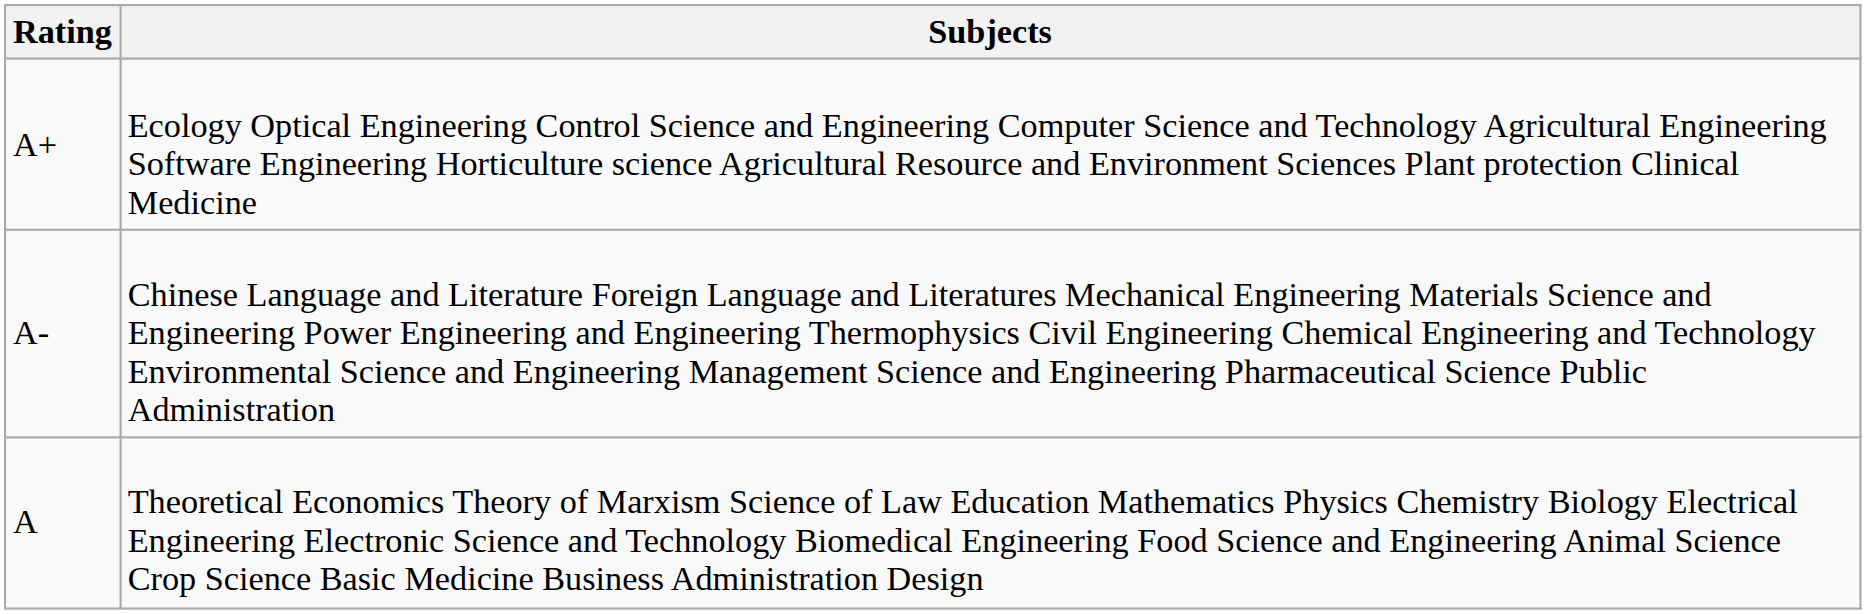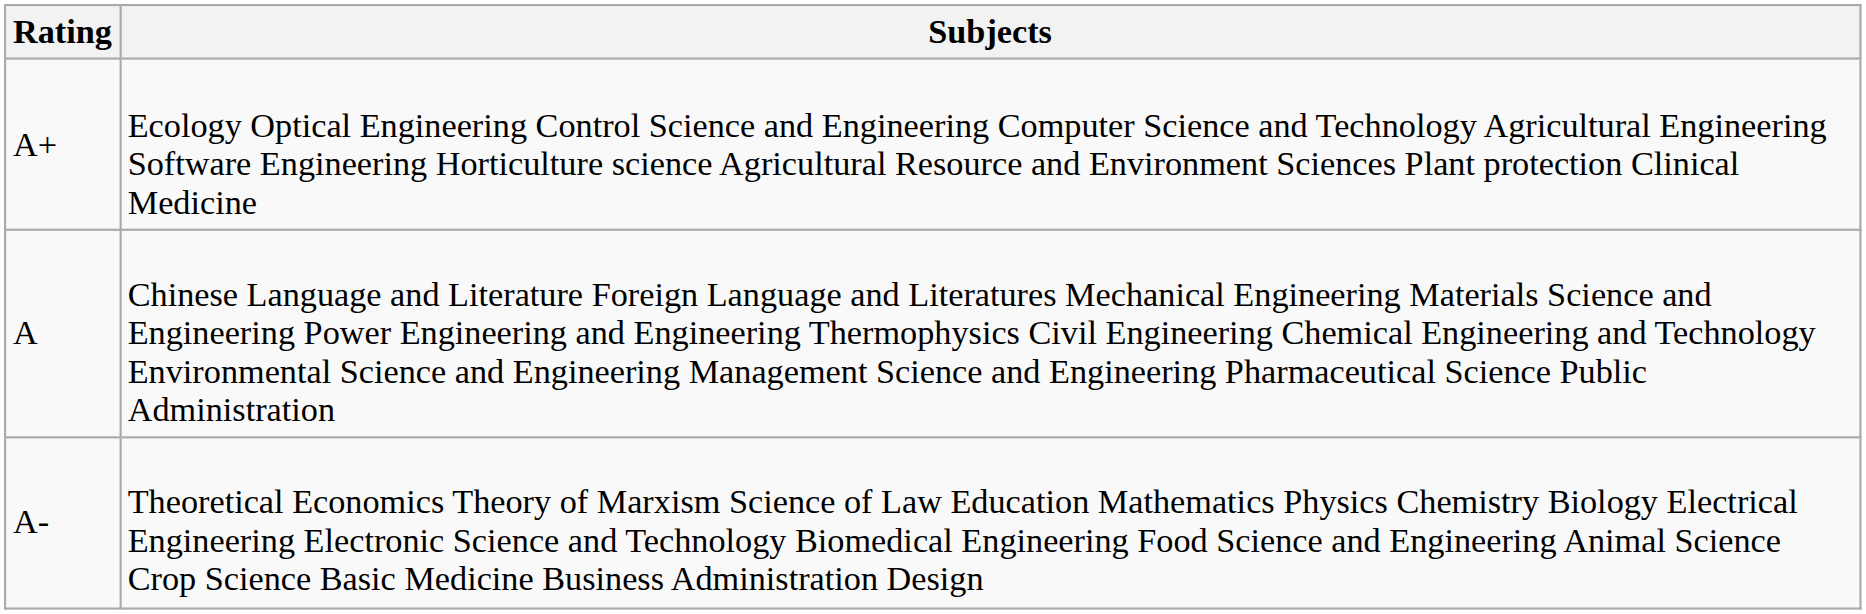row 3 | Rating: A- -> A
row 4 | Rating: A -> A-
